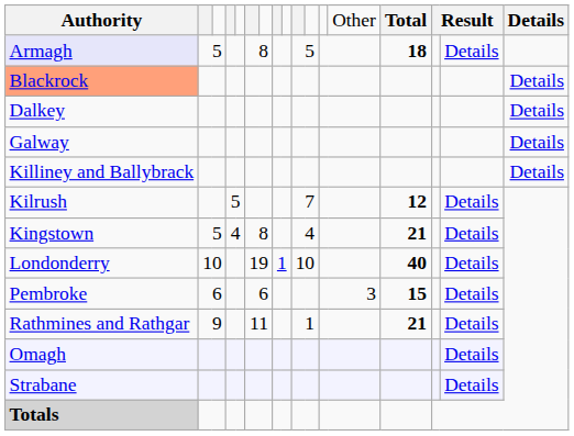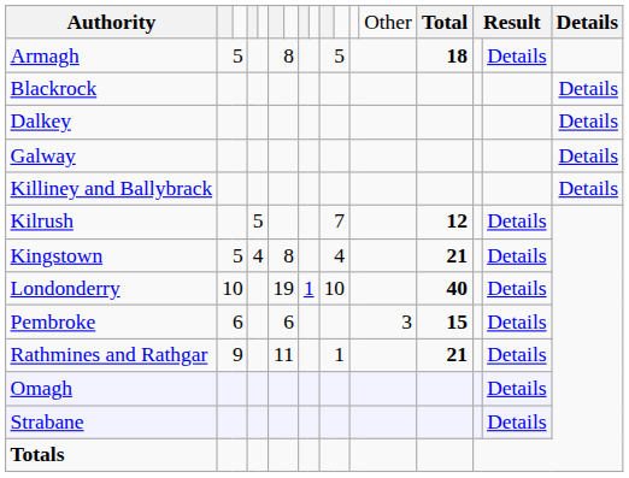Armagh | column 1: lavender background -> no background
Blackrock | column 1: lightsalmon background -> no background
Totals | column 1: lightgrey background -> no background
